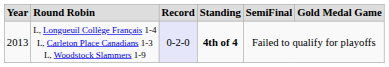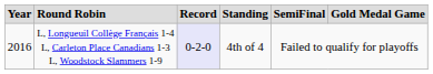row 2 | column 1: 2013 -> 2016
row 2 | column 4: bold -> normal
